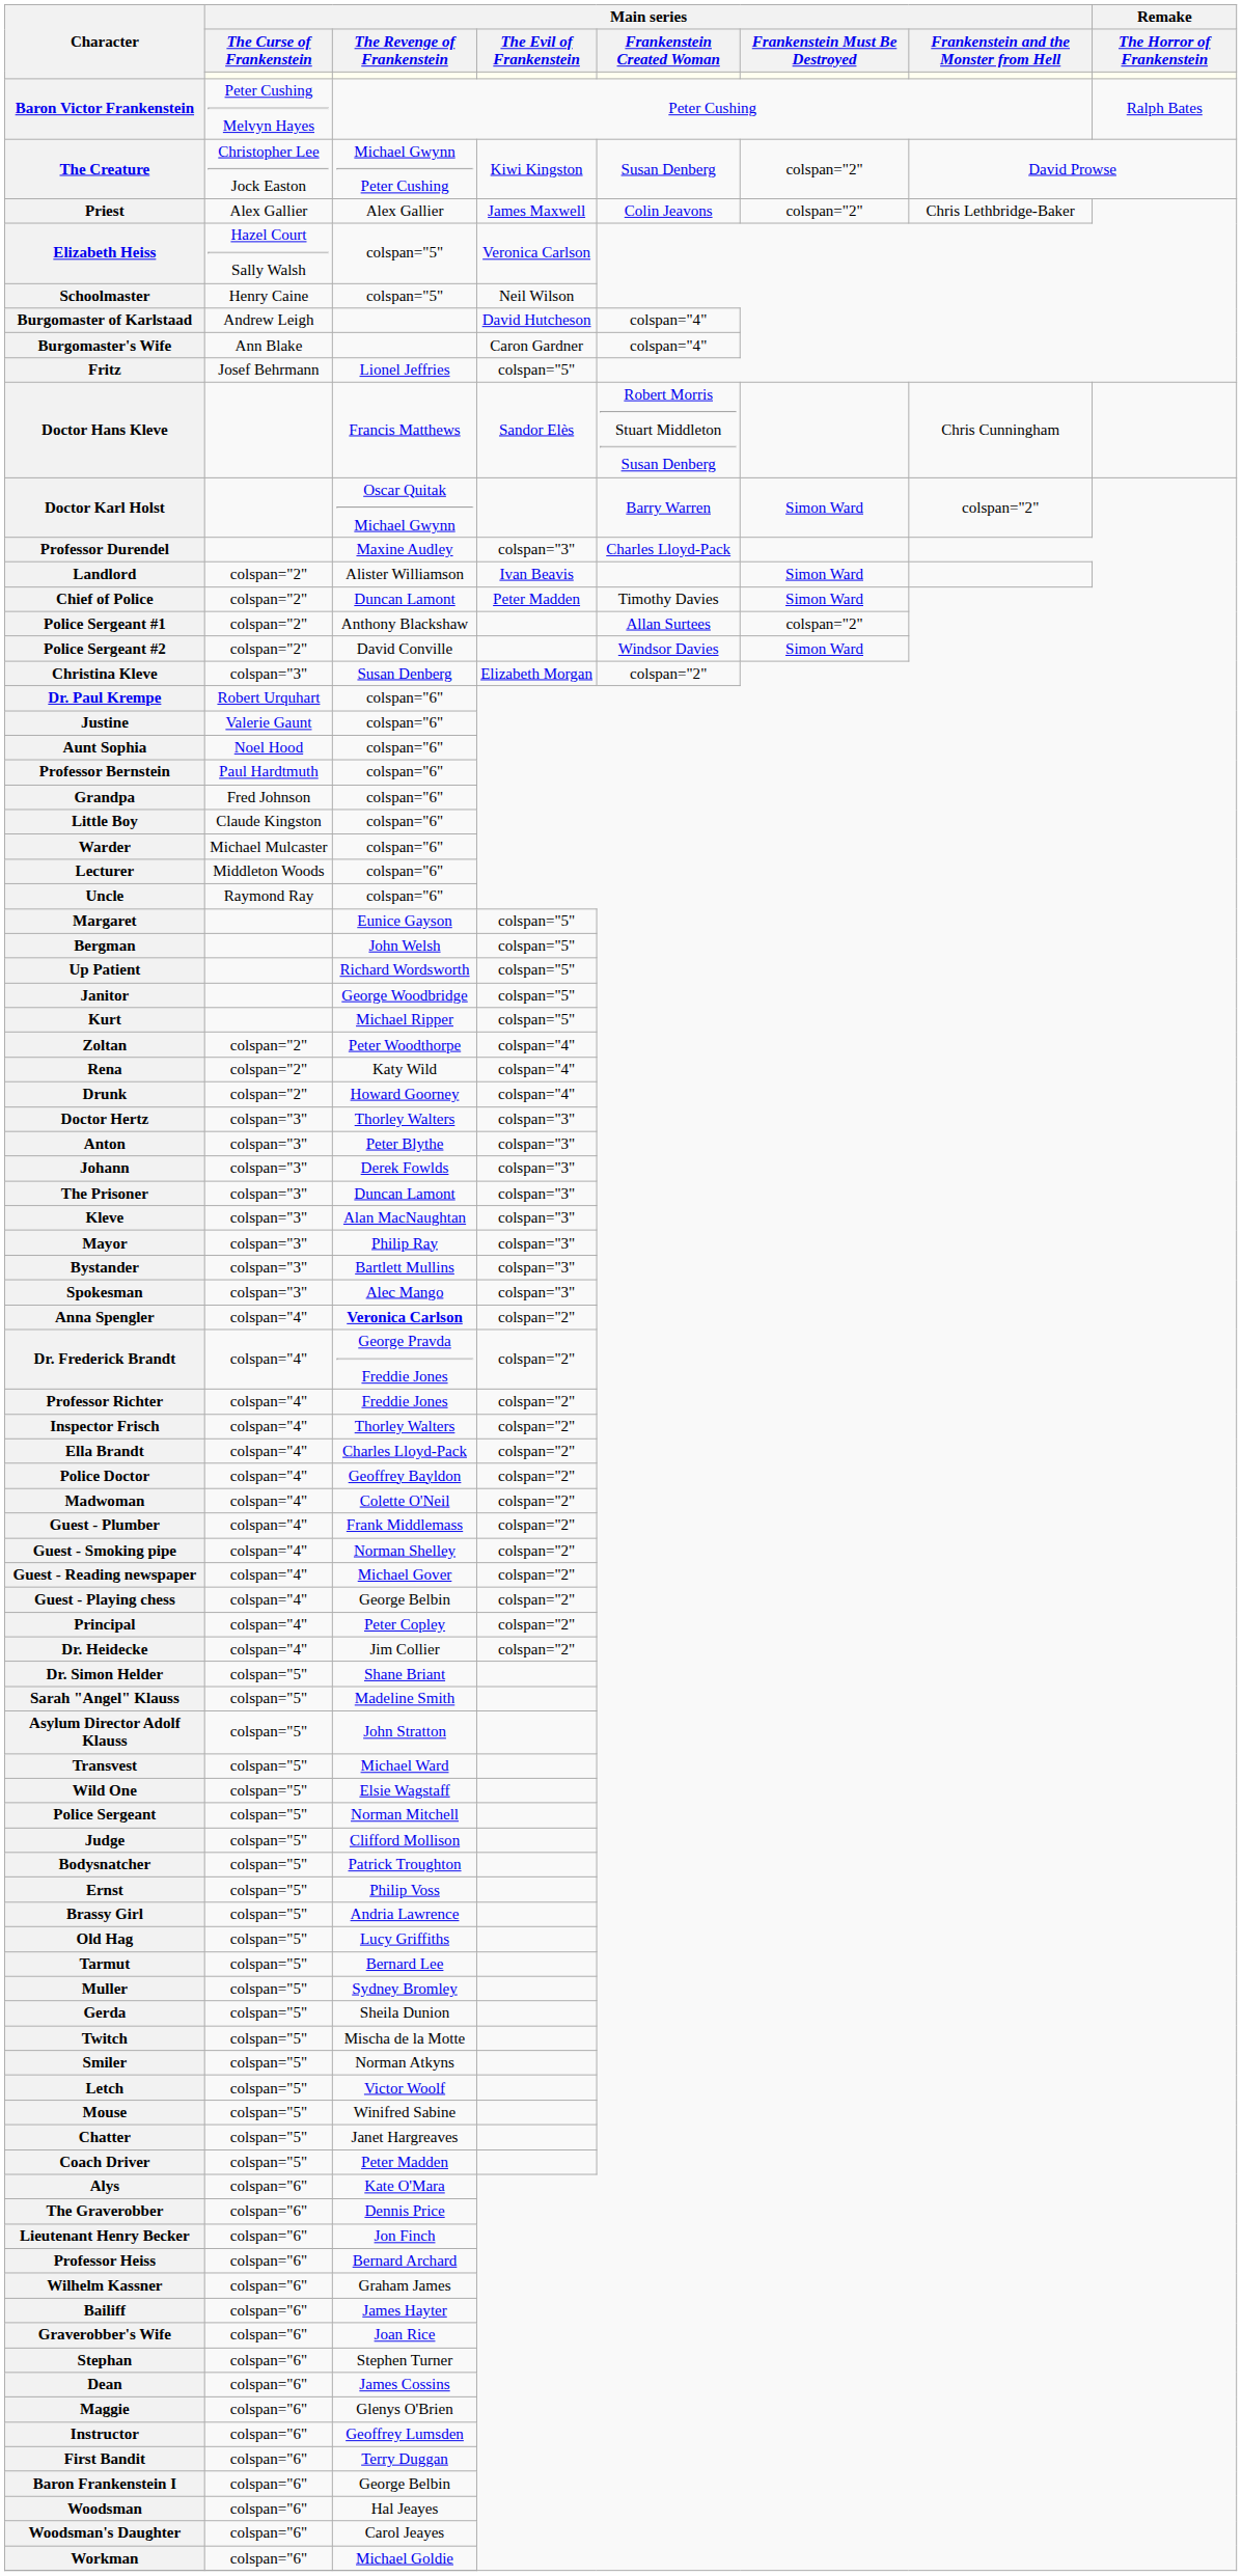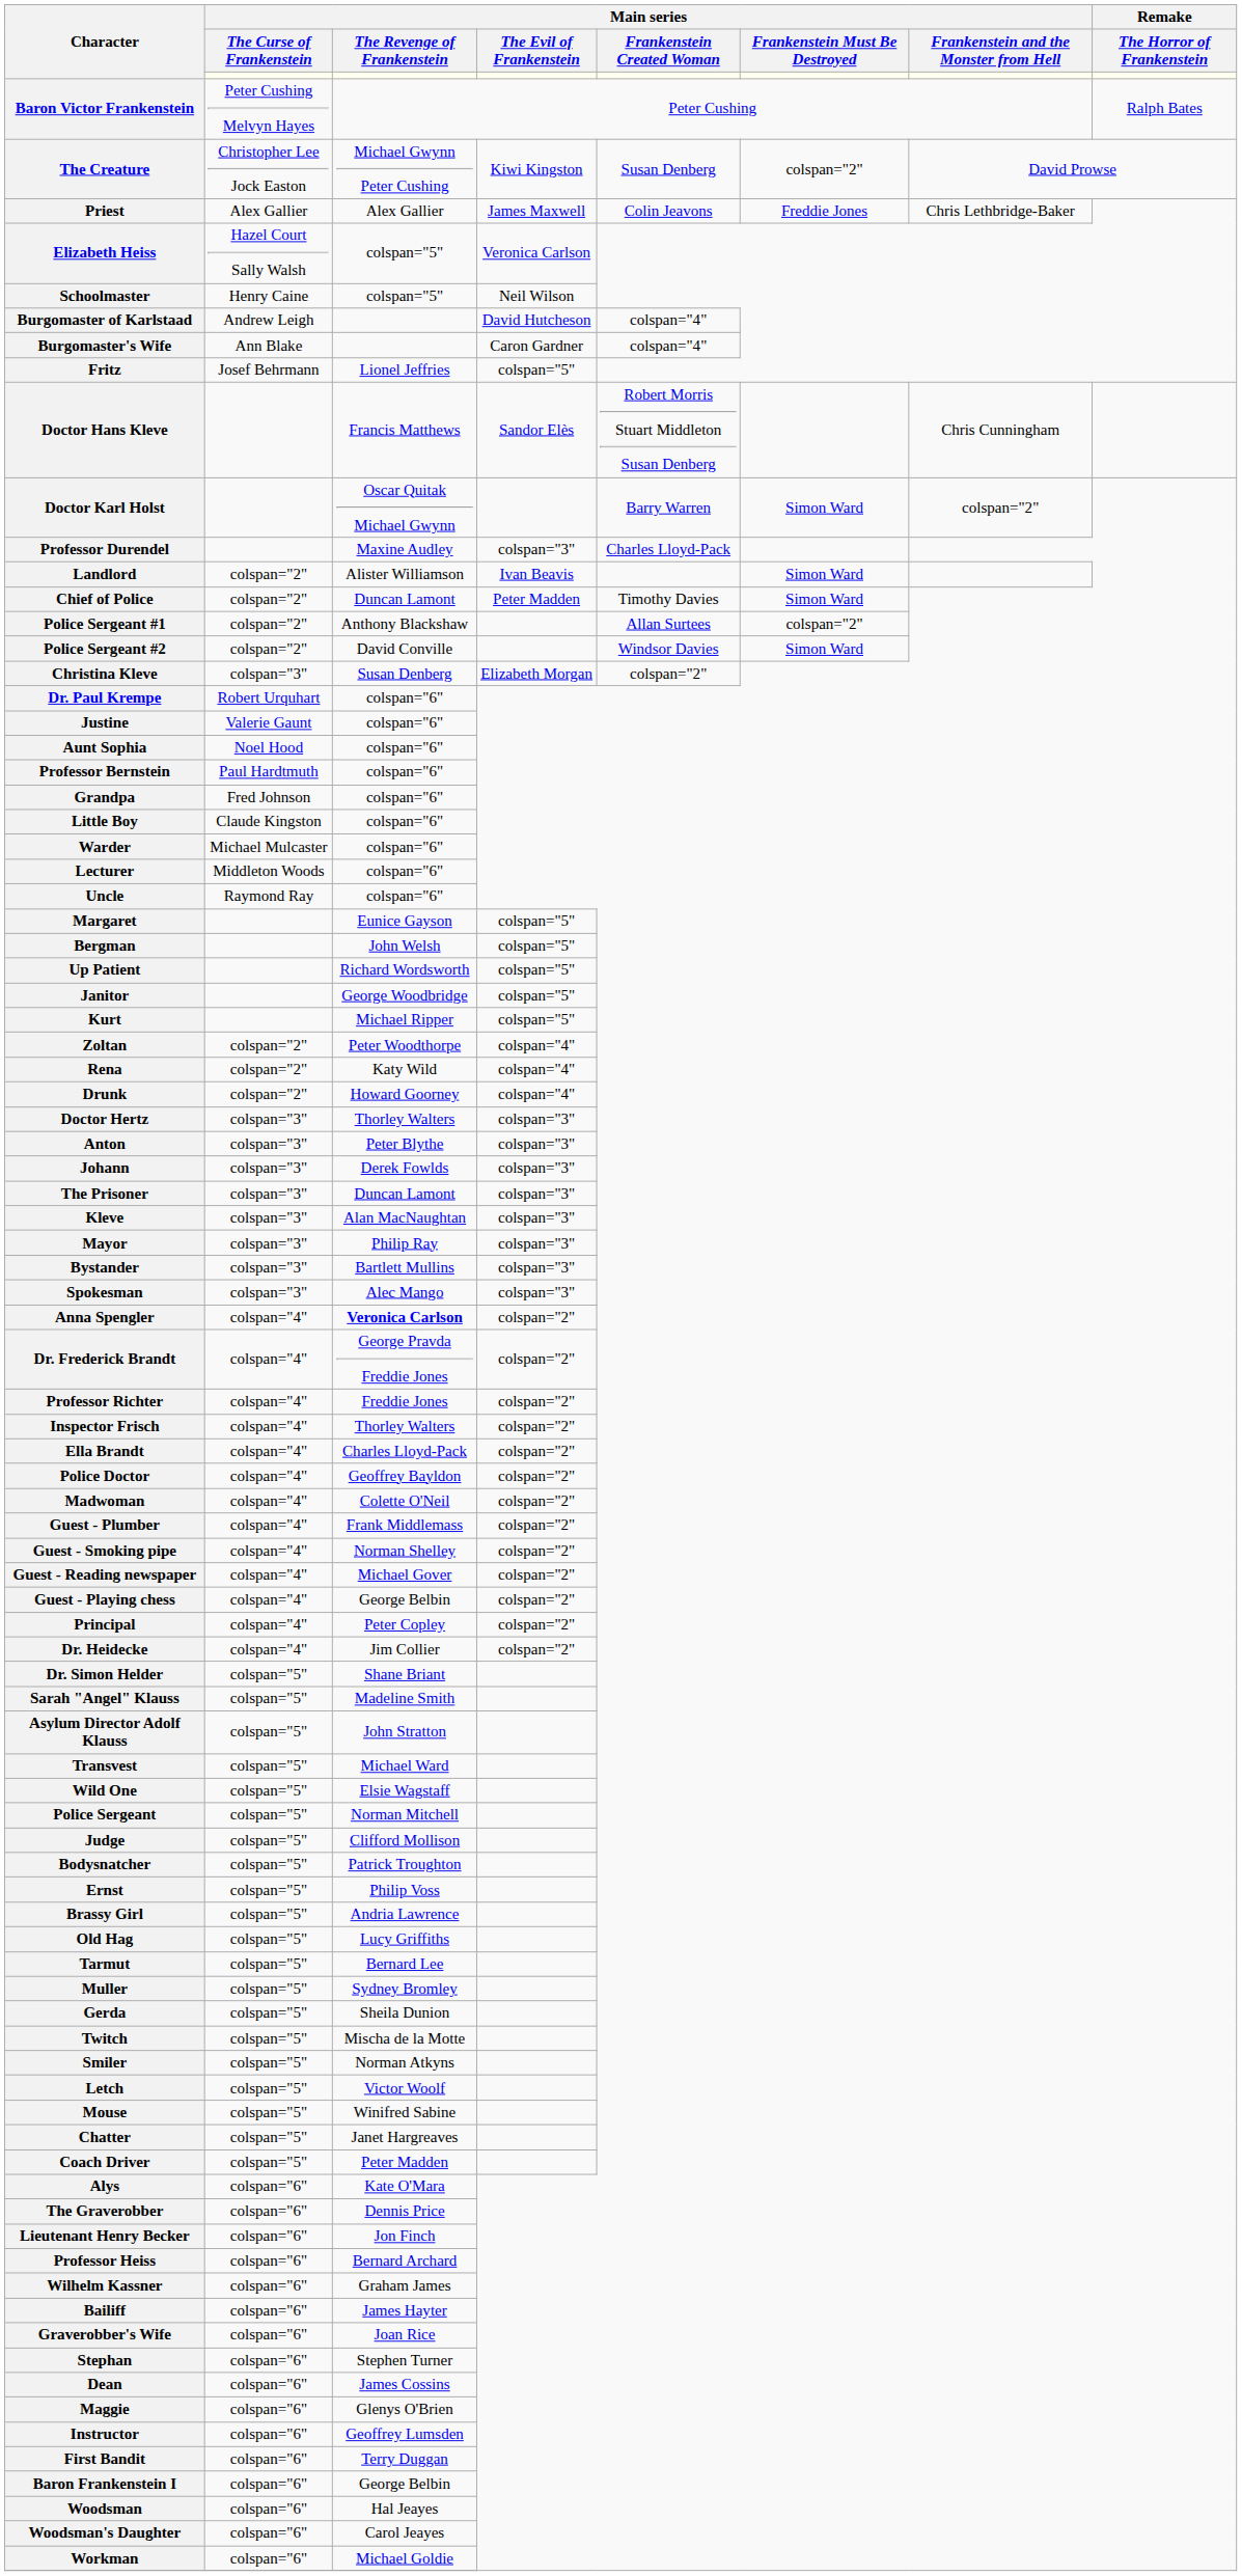Priest | Main series / Frankenstein Must Be Destroyed: colspan="2" -> Freddie Jones
